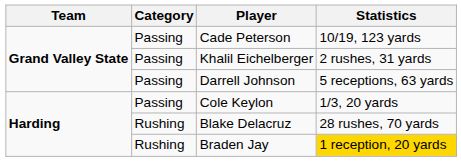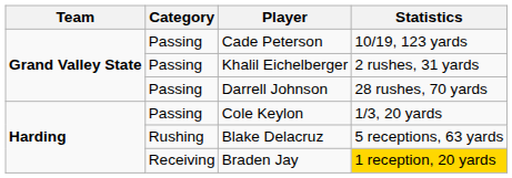Darrell Johnson | Statistics: 5 receptions, 63 yards -> 28 rushes, 70 yards
Blake Delacruz | Statistics: 28 rushes, 70 yards -> 5 receptions, 63 yards
Braden Jay | Category: Rushing -> Receiving
